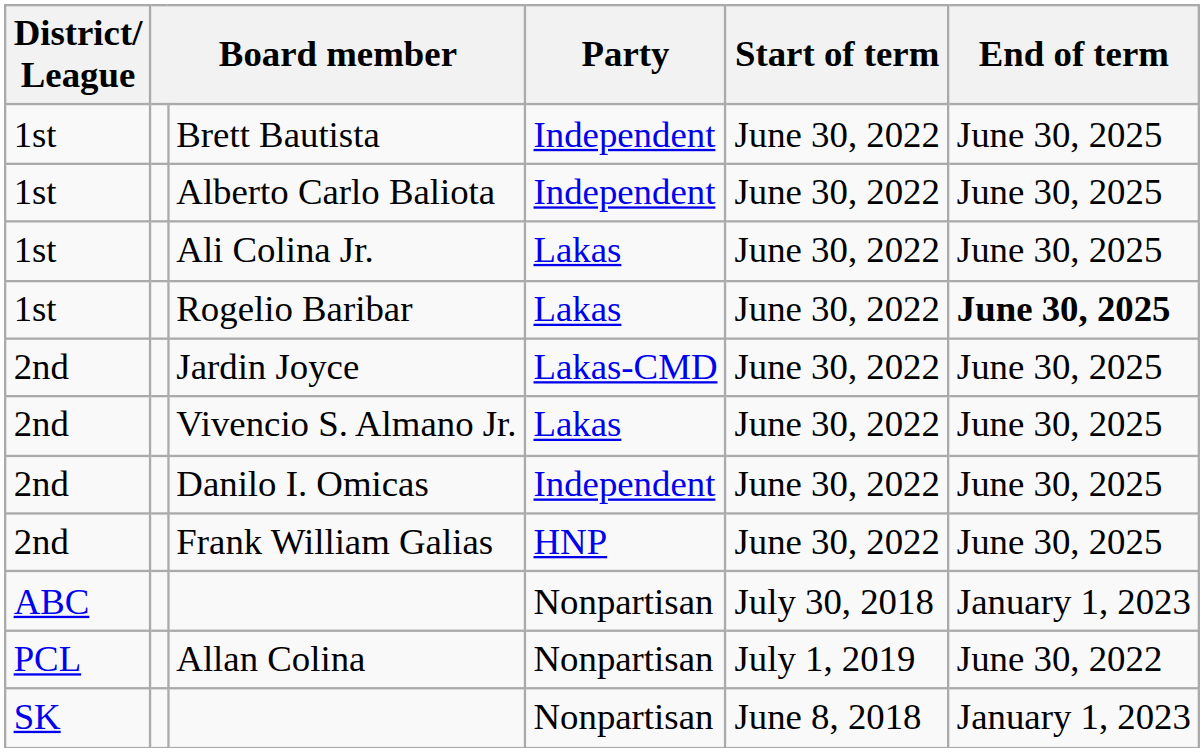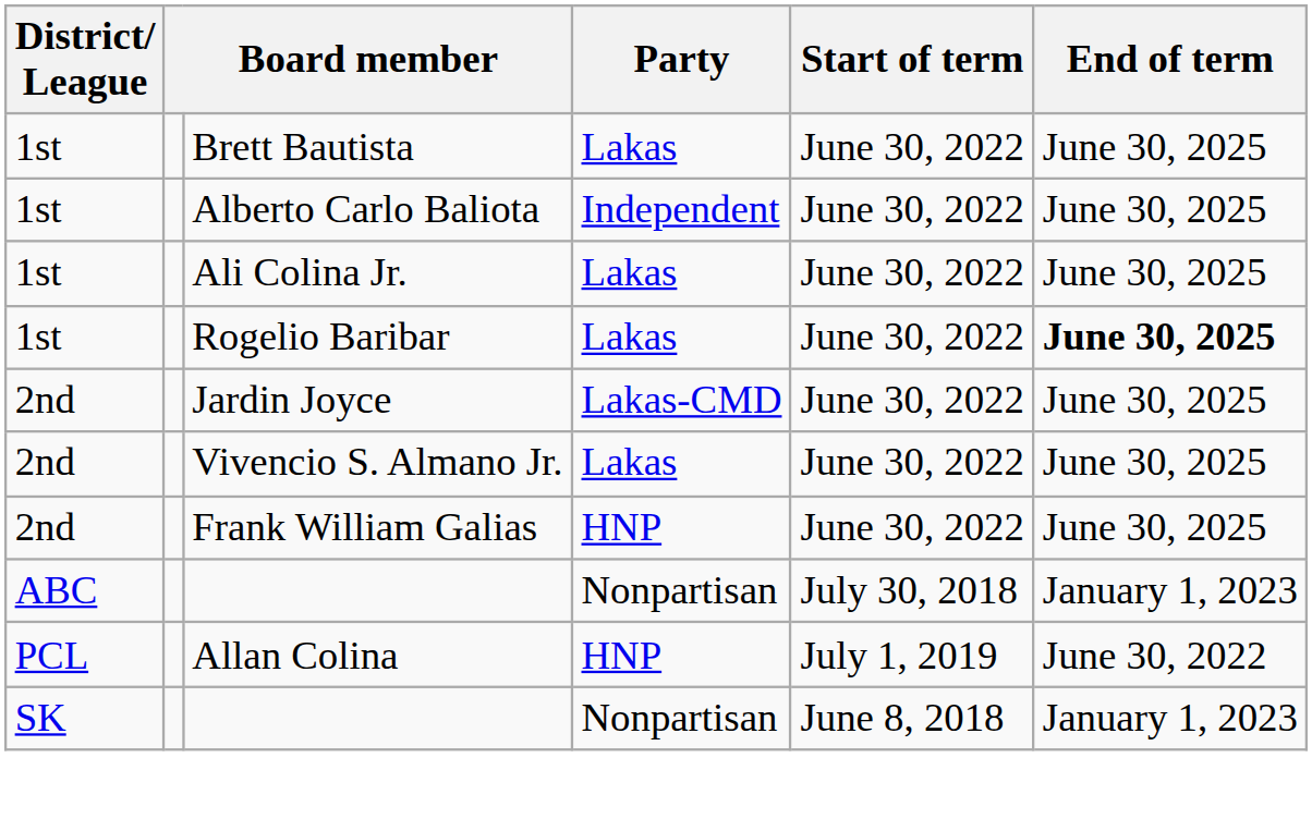Brett Bautista | Party: Independent -> Lakas
- row: 2nd | Danilo I. Omicas | Independent | June 30, 2022 | June 30, 2025
Allan Colina | Party: Nonpartisan -> HNP
